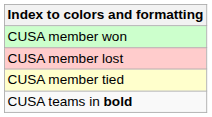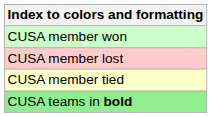row 5 | column 1: no background -> lightgreen background
